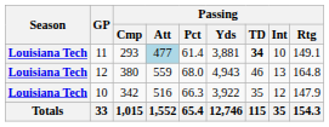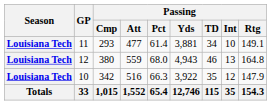11 | Passing / Att: lightblue background -> no background
11 | Passing / TD: bold -> normal
